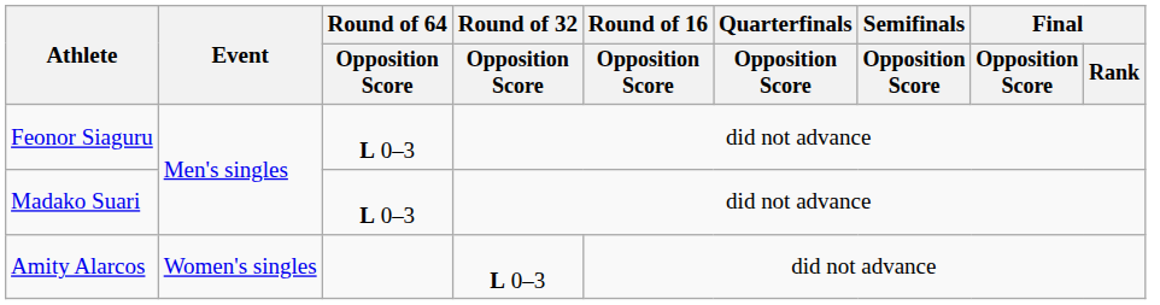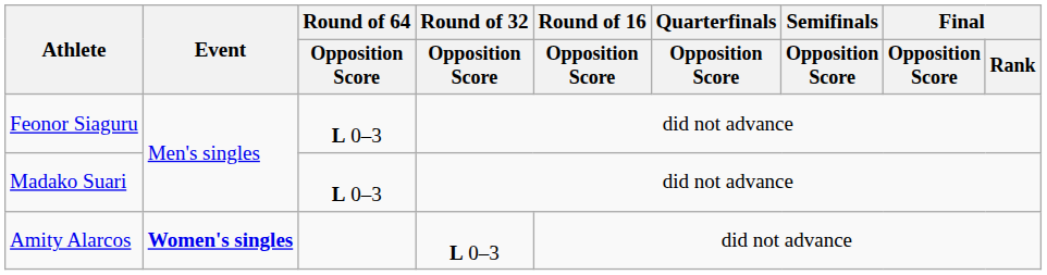Amity Alarcos | Event: normal -> bold
